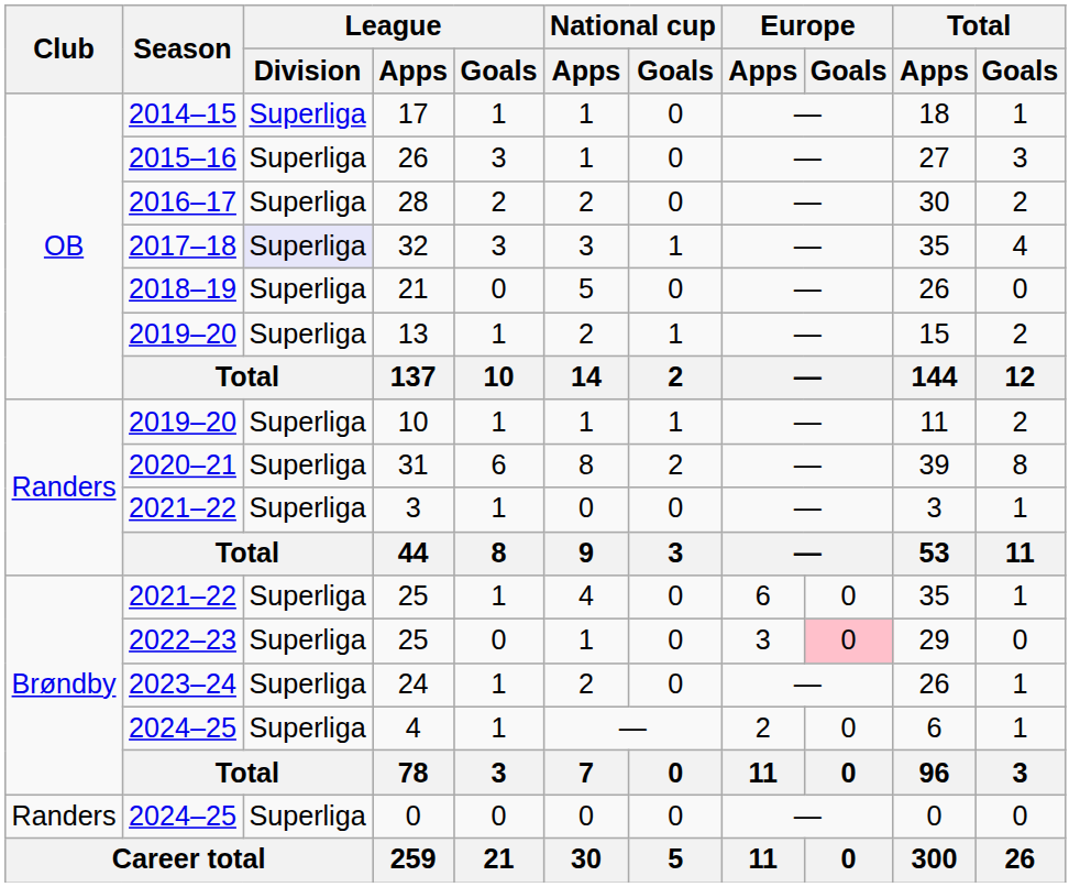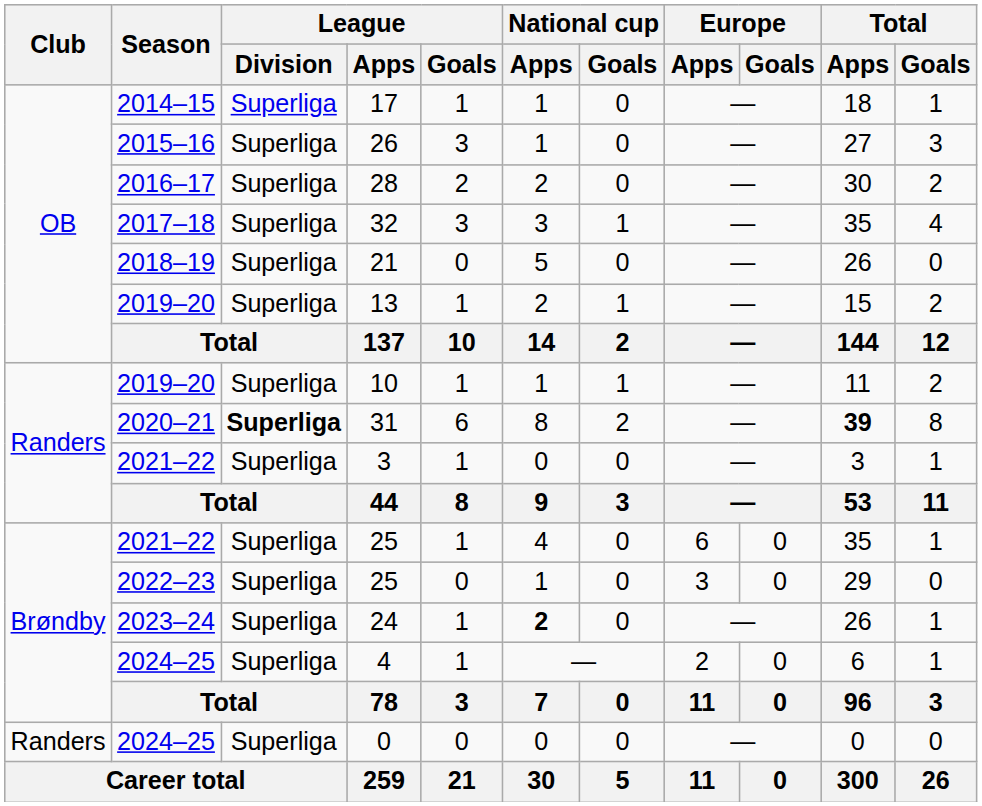32 | League / Division: lavender background -> no background
31 | League / Division: normal -> bold
31 | Total / Apps: normal -> bold
2022–23 / 25 | Europe / Goals: pink background -> no background
24 | National cup / Apps: normal -> bold
